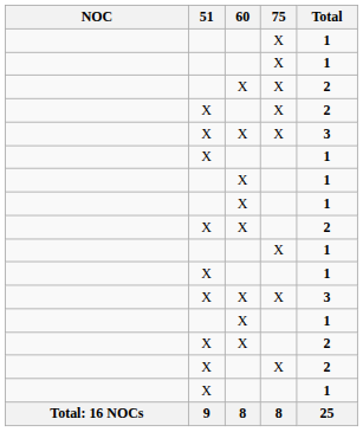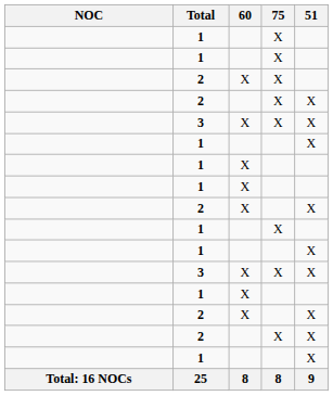columns swapped: 51 <-> Total
